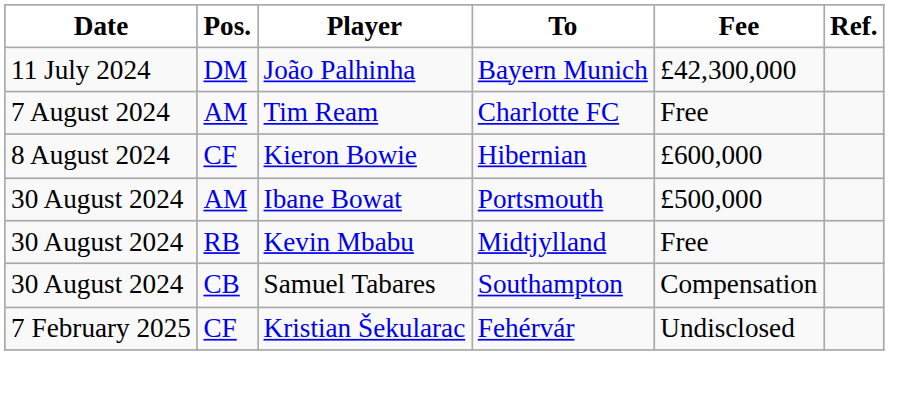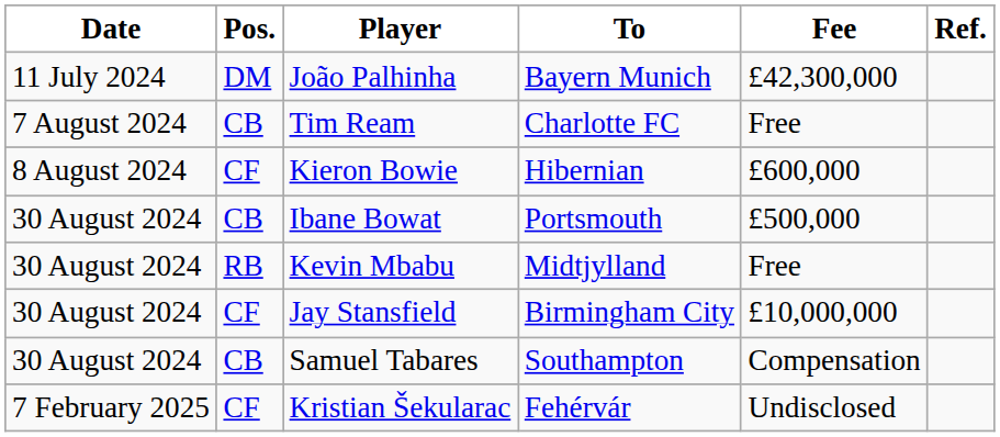Tim Ream | Pos.: AM -> CB
Ibane Bowat | Pos.: AM -> CB
+ row: 30 August 2024 | CF | Jay Stansfield | Birmingham City | £10,000,000
